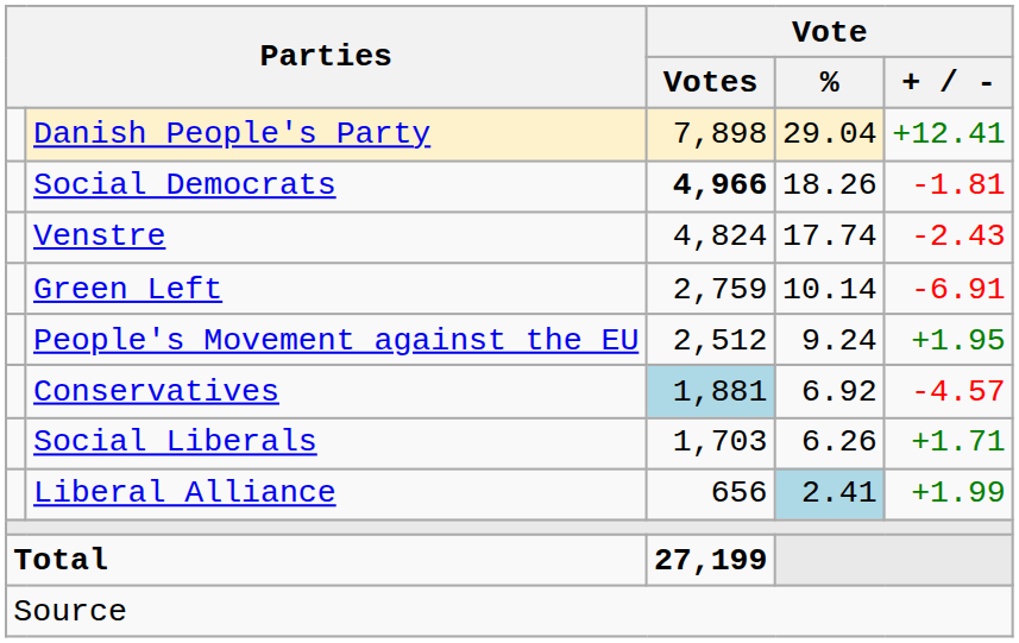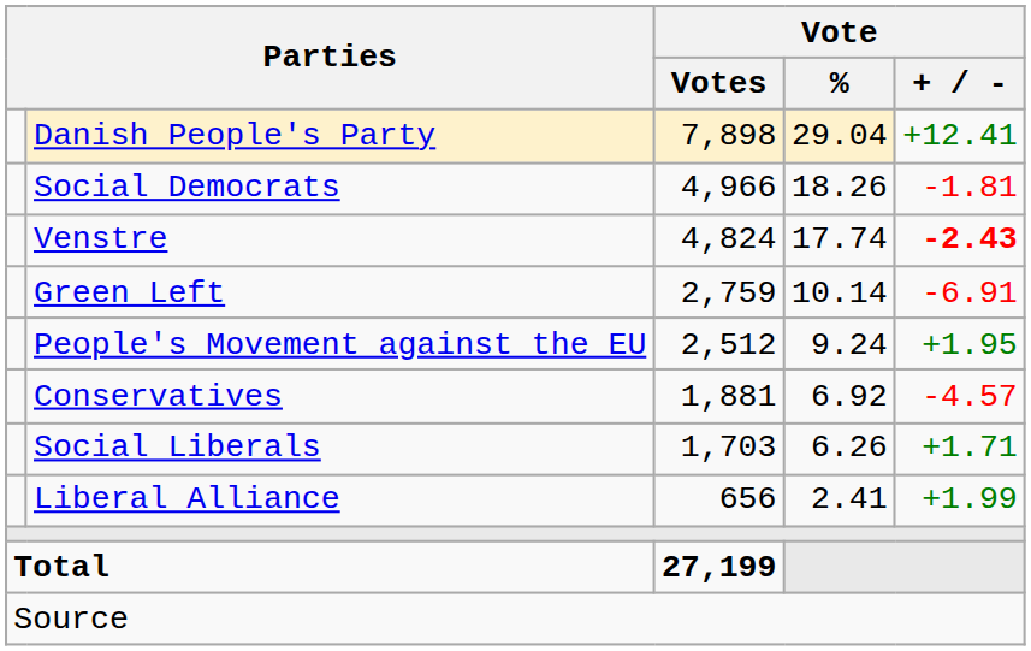Social Democrats | Vote / Votes: bold -> normal
Venstre | Vote / + / -: normal -> bold
Conservatives | Vote / Votes: lightblue background -> no background
Liberal Alliance | Vote / %: lightblue background -> no background
